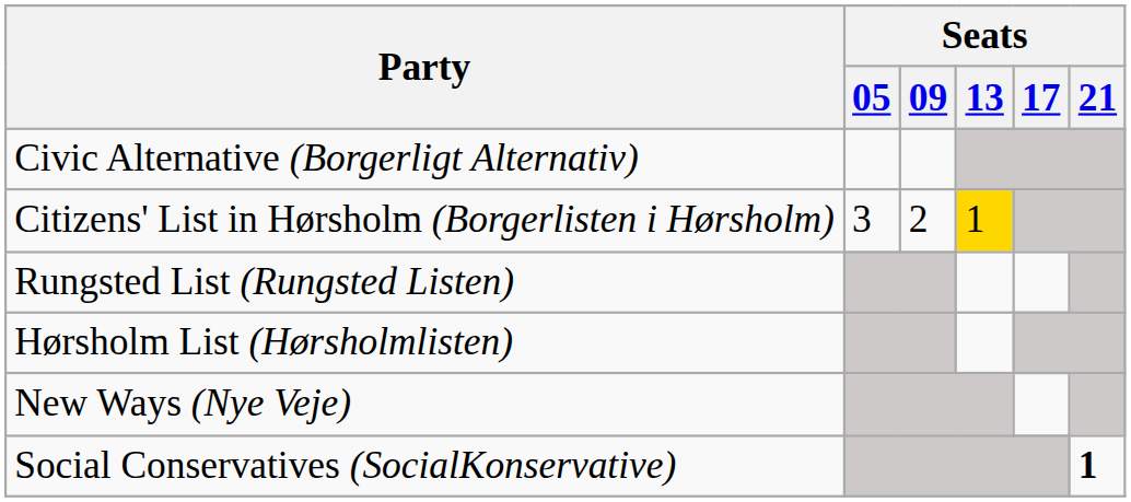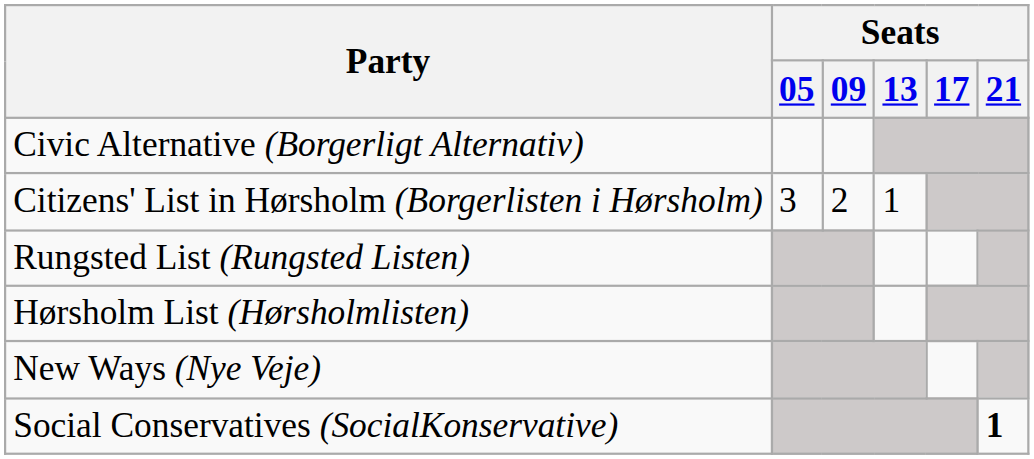Citizens' List in Hørsholm (Borgerlisten i Hørsholm) | Seats / 13: gold background -> no background
